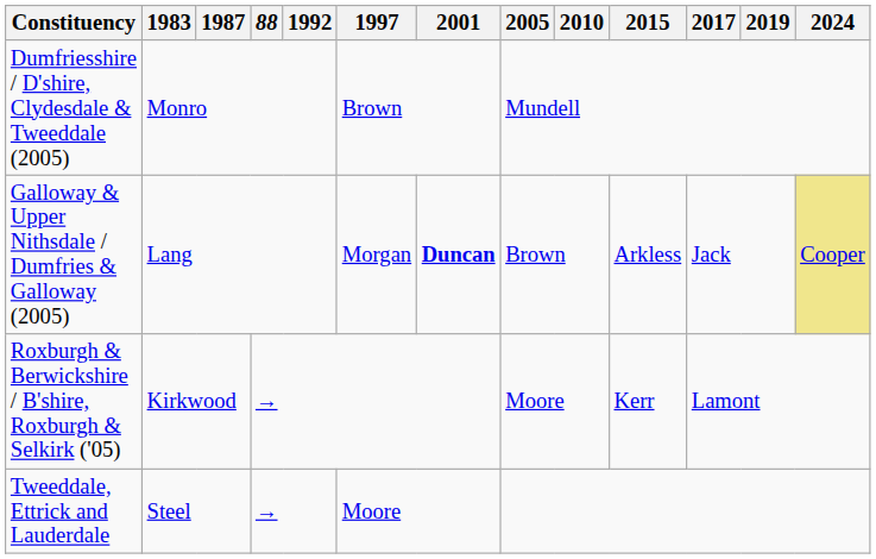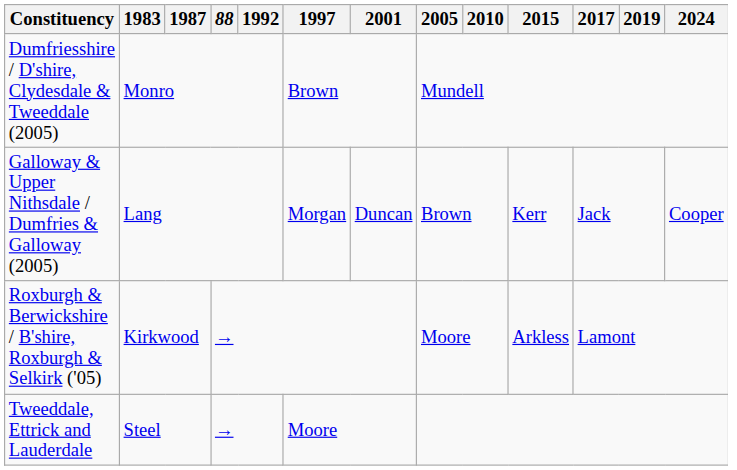Galloway & Upper Nithsdale / Dumfries & Galloway (2005) | 2001: bold -> normal
Galloway & Upper Nithsdale / Dumfries & Galloway (2005) | 2015: Arkless -> Kerr
Galloway & Upper Nithsdale / Dumfries & Galloway (2005) | 2024: khaki background -> no background
Roxburgh & Berwickshire / B'shire, Roxburgh & Selkirk ('05) | 2015: Kerr -> Arkless
